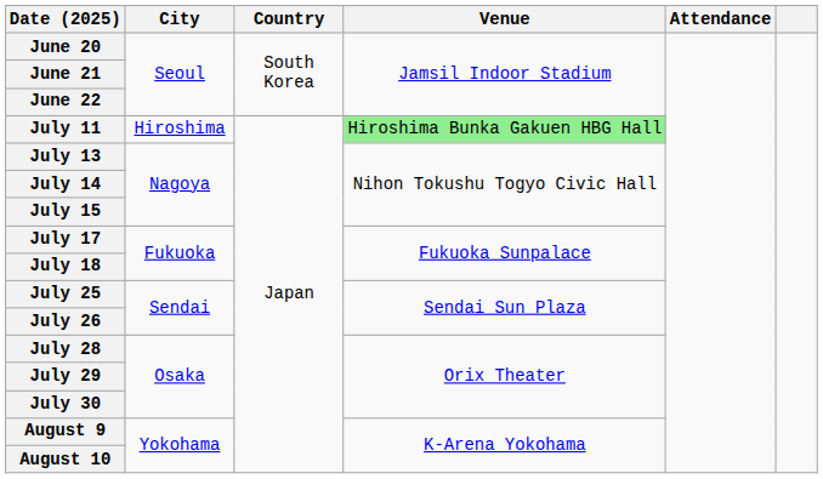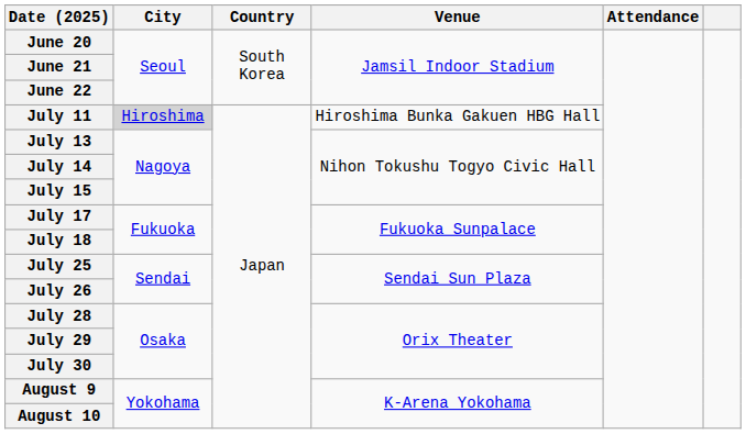July 11 | City: no background -> lightgrey background
July 11 | Venue: lightgreen background -> no background
